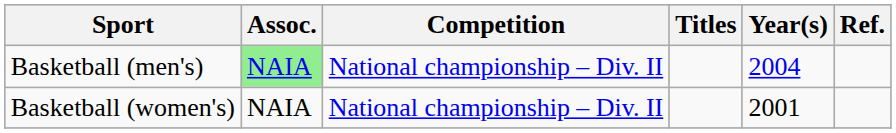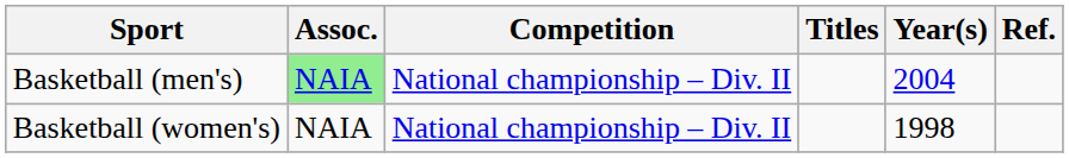Basketball (women's) | Year(s): 2001 -> 1998
